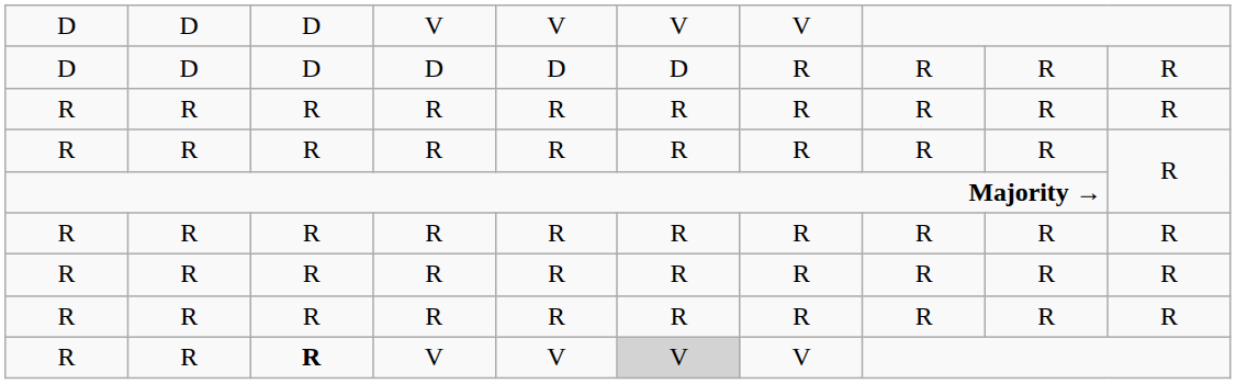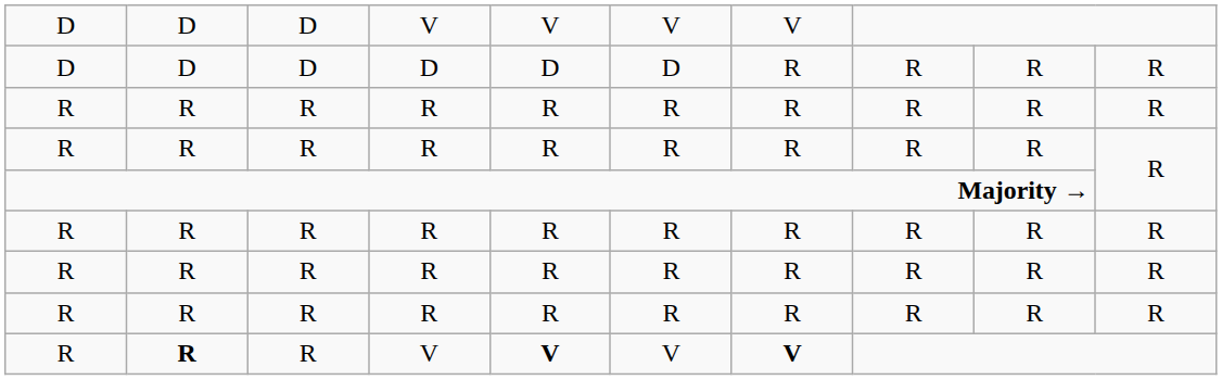R / V | column 2: normal -> bold
R / V | column 3: bold -> normal
R / V | column 5: normal -> bold
R / V | column 6: lightgrey background -> no background
R / V | column 7: normal -> bold
